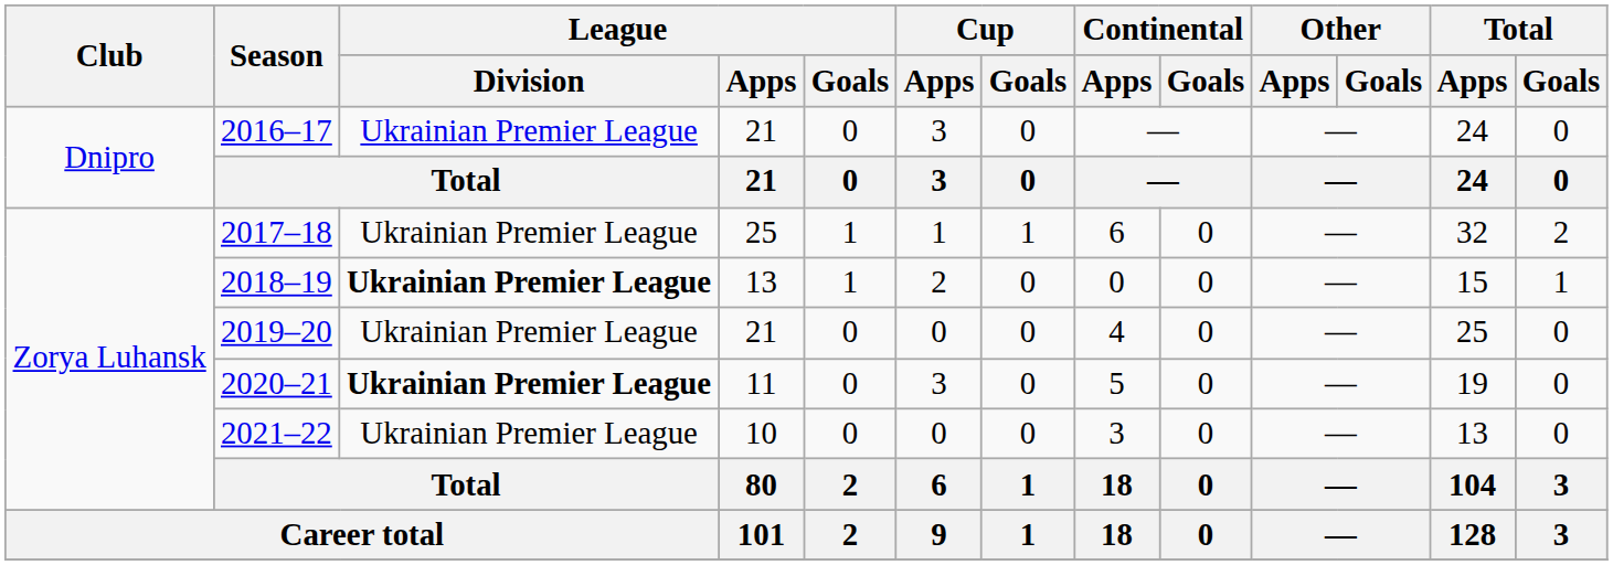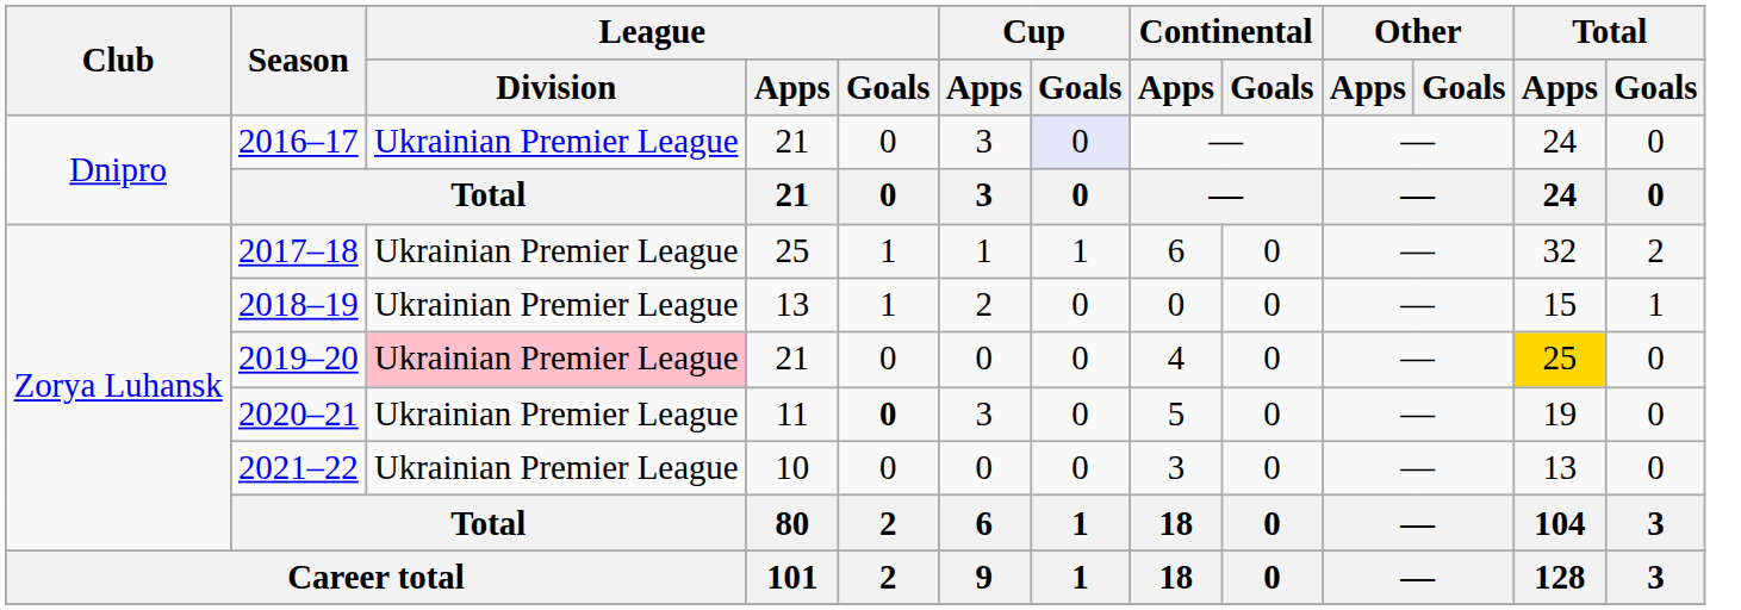2016–17 | Cup / Goals: no background -> lavender background
2018–19 | League / Division: bold -> normal
2019–20 | League / Division: no background -> pink background
2019–20 | Total / Apps: no background -> gold background
2020–21 | League / Division: bold -> normal
2020–21 | League / Goals: normal -> bold
